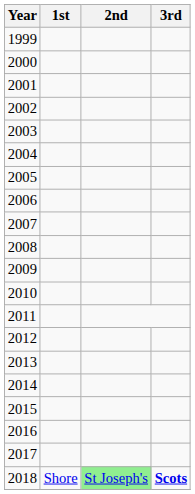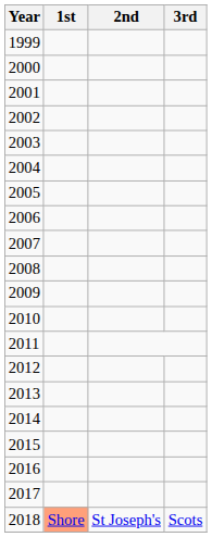2018 | 1st: no background -> lightsalmon background
2018 | 2nd: lightgreen background -> no background
2018 | 3rd: bold -> normal
